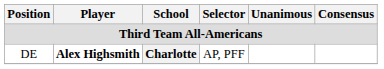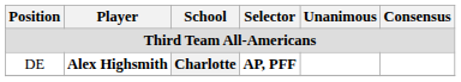DE | Selector: normal -> bold
